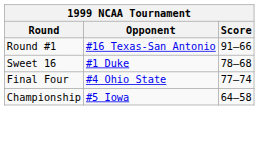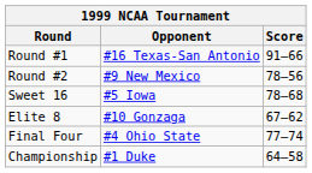+ row: Round #2 | #9 New Mexico | 78–56
Sweet 16 | Opponent: #1 Duke -> #5 Iowa
+ row: Elite 8 | #10 Gonzaga | 67–62
Championship | Opponent: #5 Iowa -> #1 Duke
